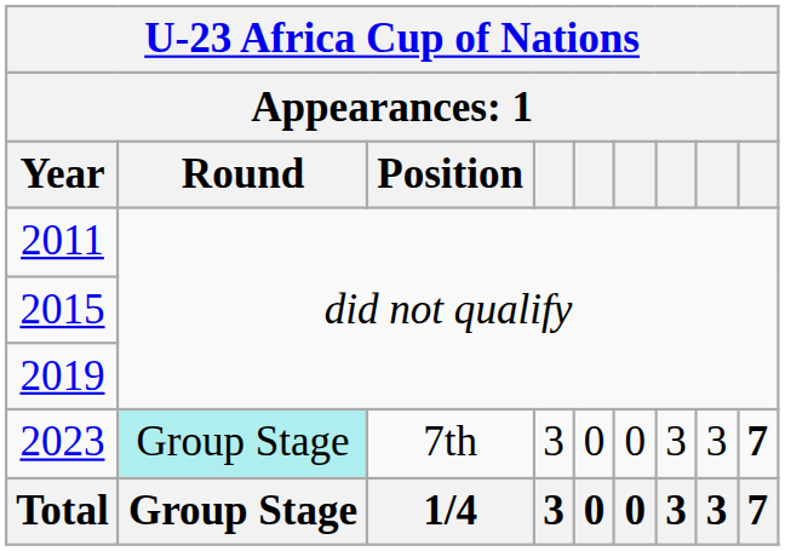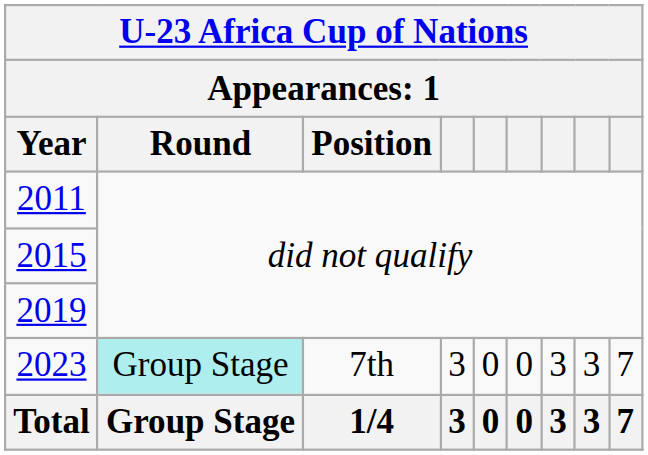2023 | column 9: bold -> normal
